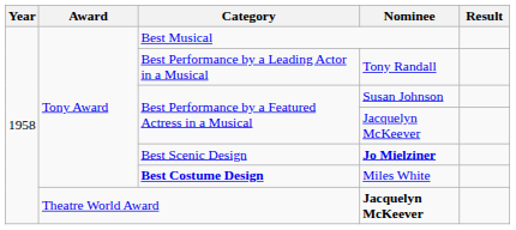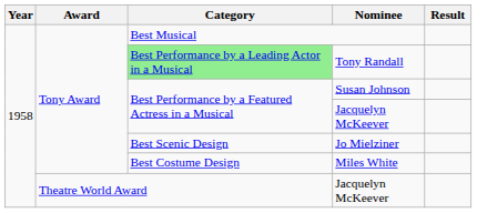Best Performance by a Leading Actor in a Musical | Category: no background -> lightgreen background
Best Scenic Design | Nominee: bold -> normal
Best Costume Design | Category: bold -> normal
Theatre World Award | Nominee: bold -> normal
